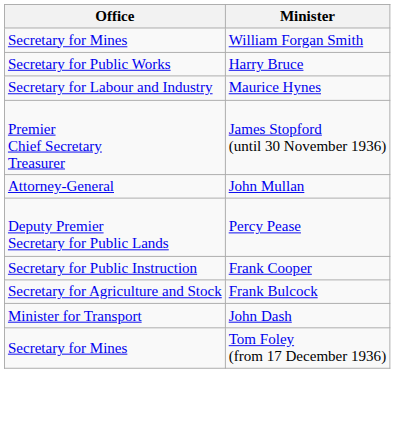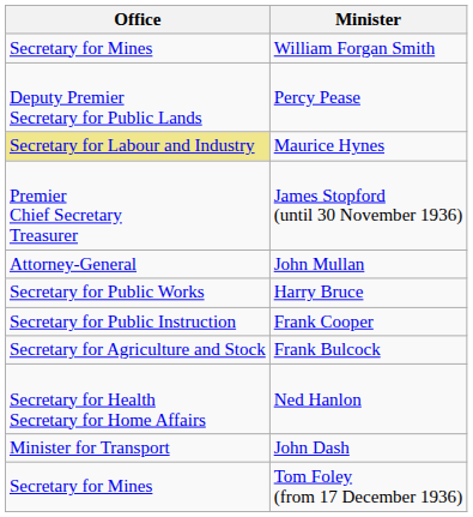rows swapped: Percy Pease <-> Harry Bruce
Maurice Hynes | Office: no background -> khaki background
+ row: Secretary for Health Secretary for Home Affairs | Ned Hanlon
